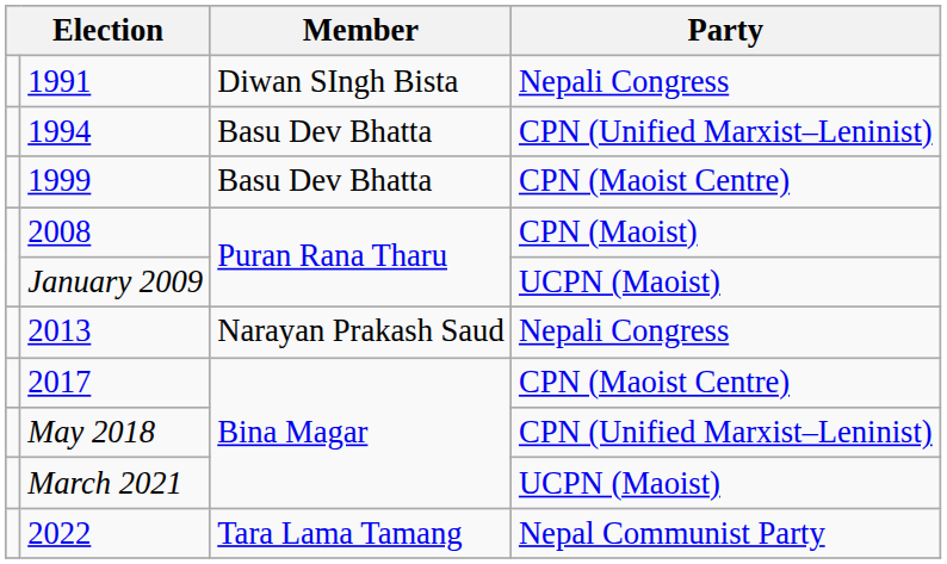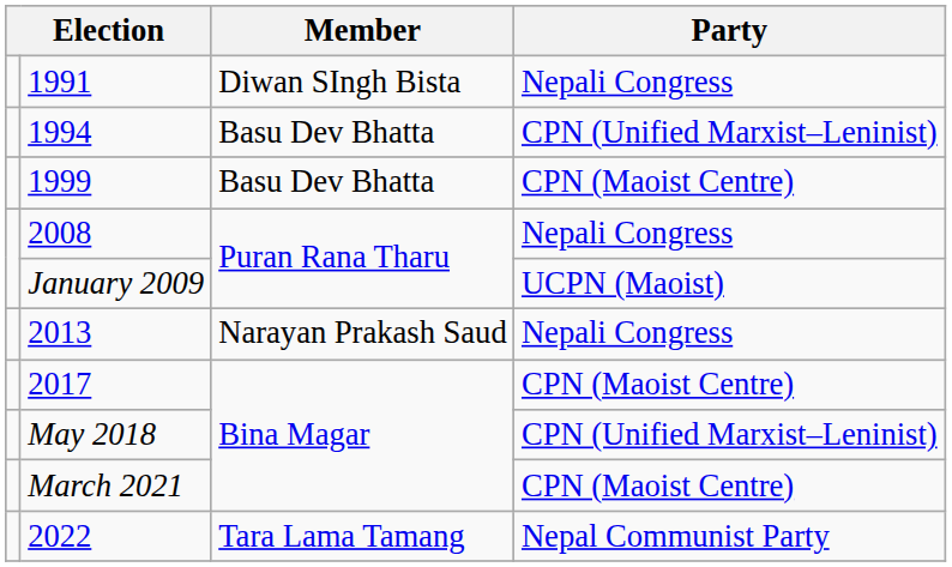2008 | Party: CPN (Maoist) -> Nepali Congress
March 2021 | Party: UCPN (Maoist) -> CPN (Maoist Centre)
